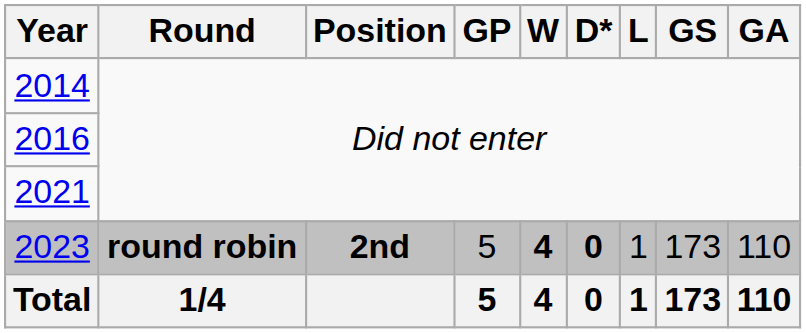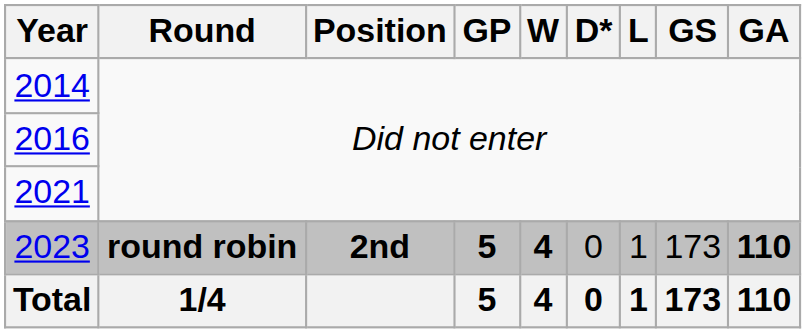2023 | GP: normal -> bold
2023 | D*: bold -> normal
2023 | GA: normal -> bold
